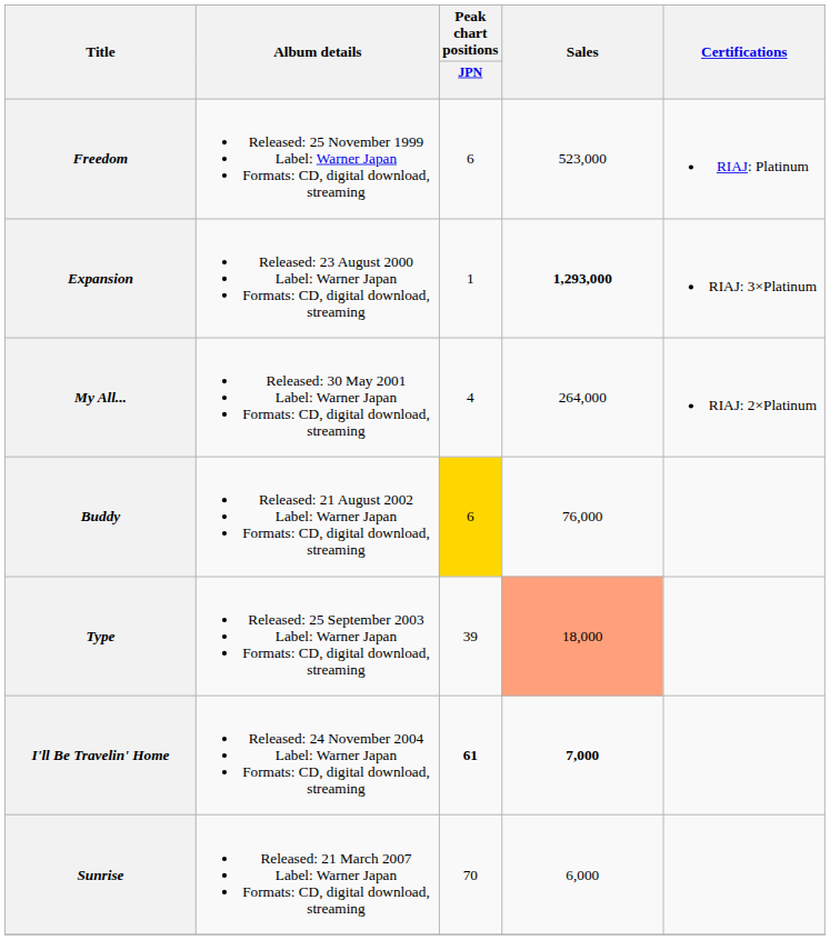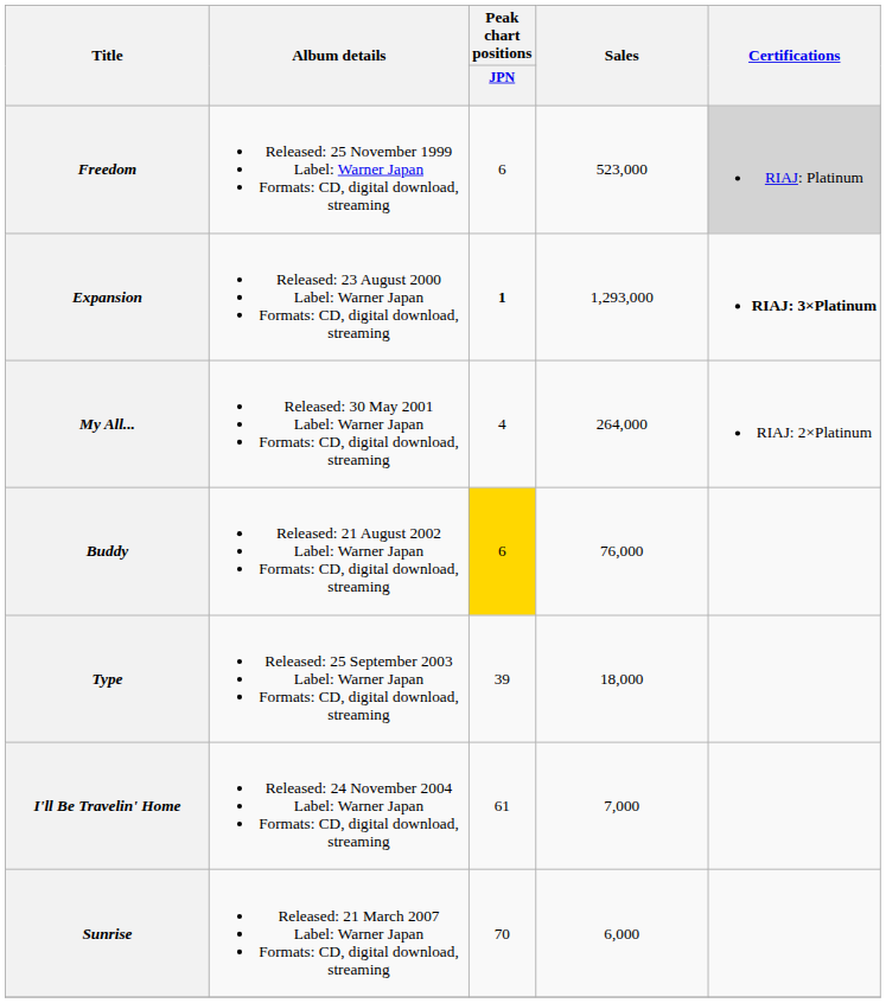Freedom | Certifications: no background -> lightgrey background
Expansion | Peak chart positions / JPN: normal -> bold
Expansion | Sales: bold -> normal
Expansion | Certifications: normal -> bold
Type | Sales: lightsalmon background -> no background
I'll Be Travelin' Home | Peak chart positions / JPN: bold -> normal
I'll Be Travelin' Home | Sales: bold -> normal
